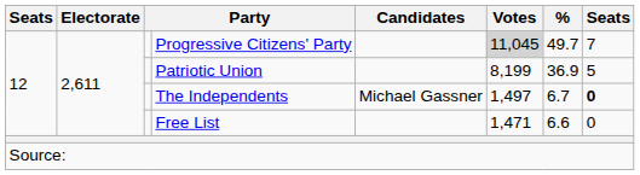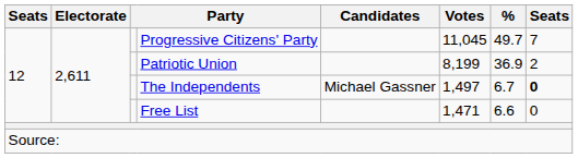Progressive Citizens' Party | Votes: lightgrey background -> no background
Patriotic Union | column 8: 5 -> 2
